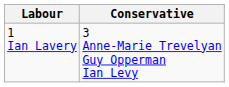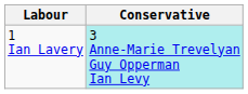1 Ian Lavery | Conservative: no background -> paleturquoise background
